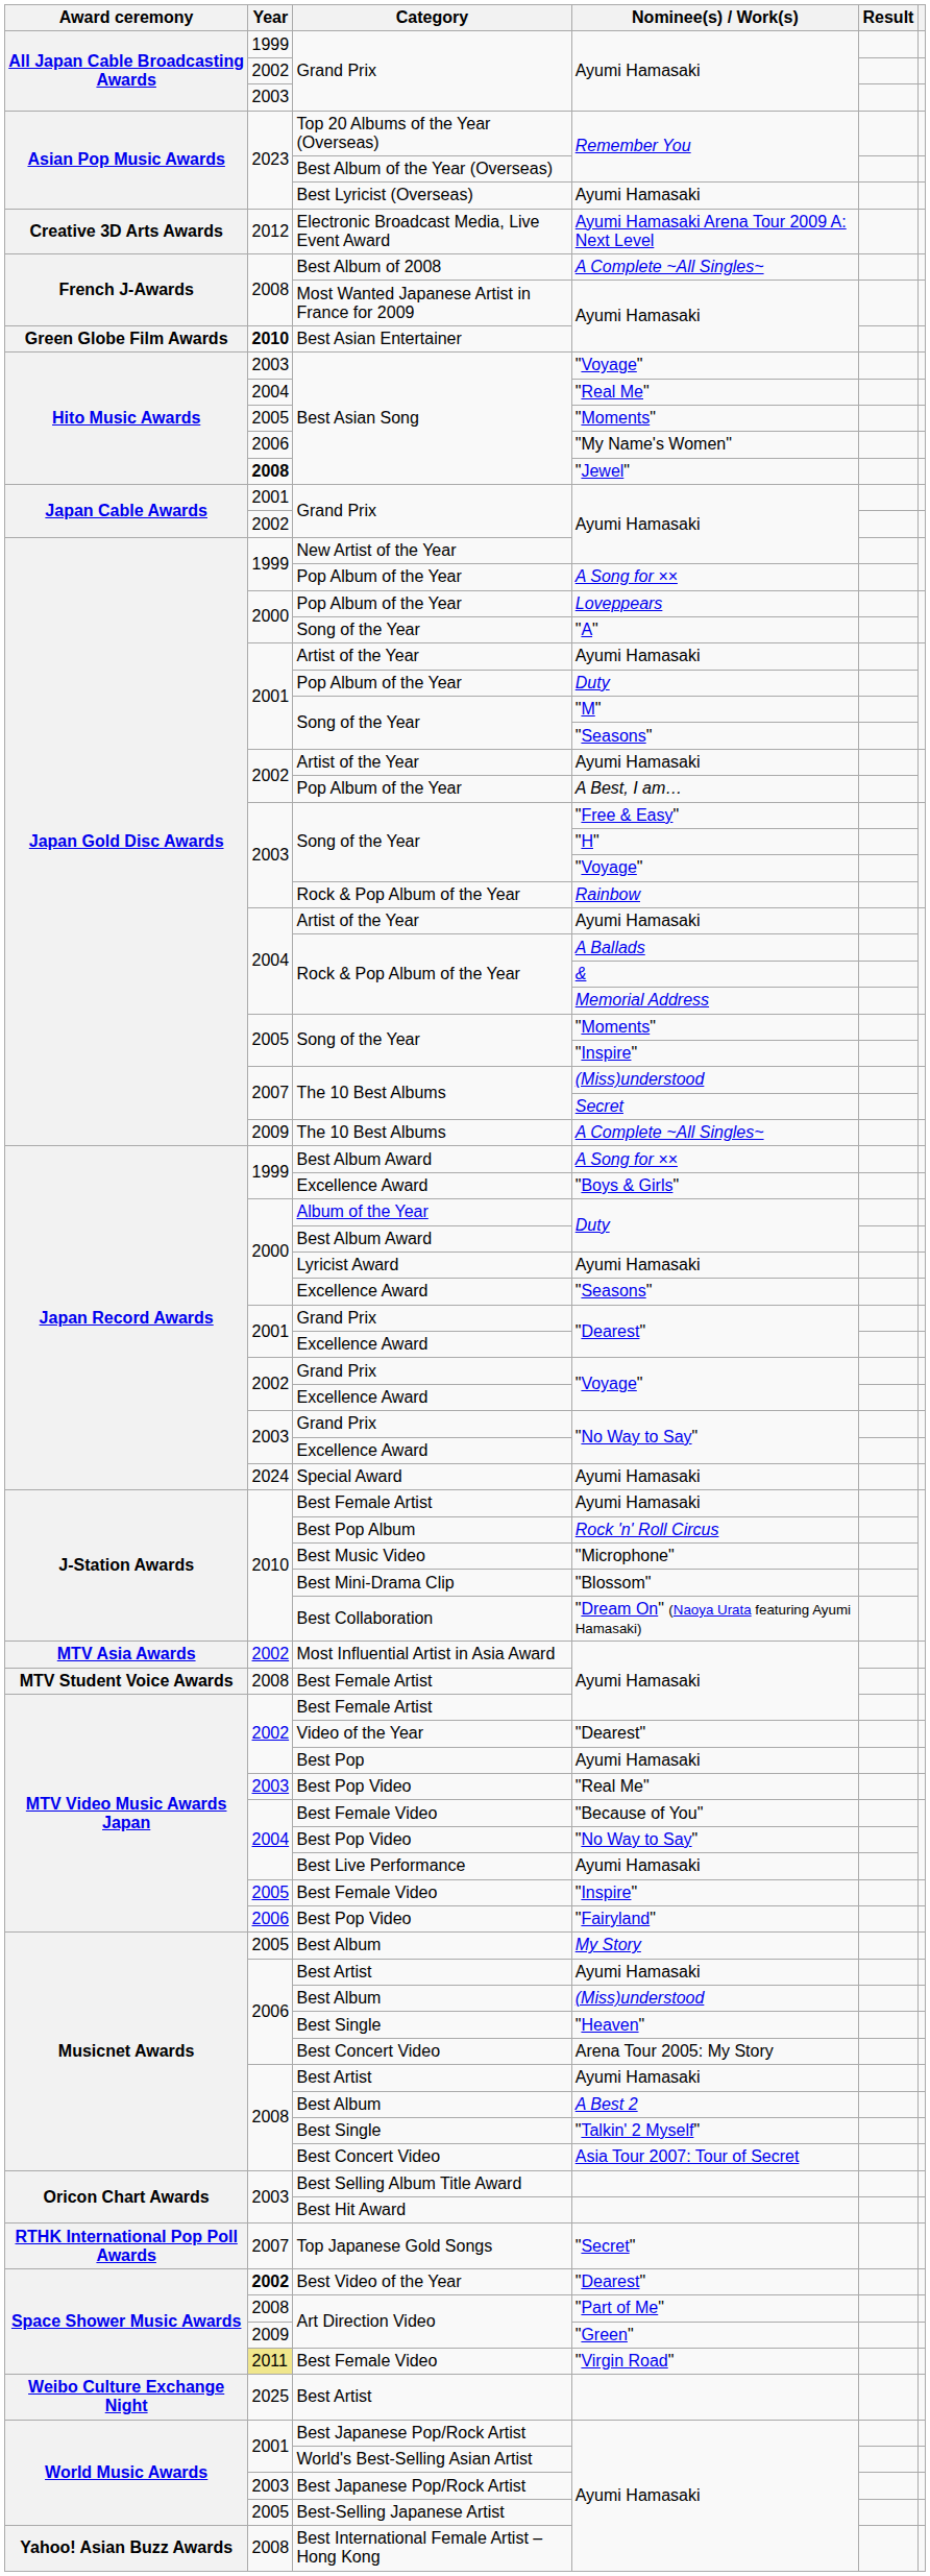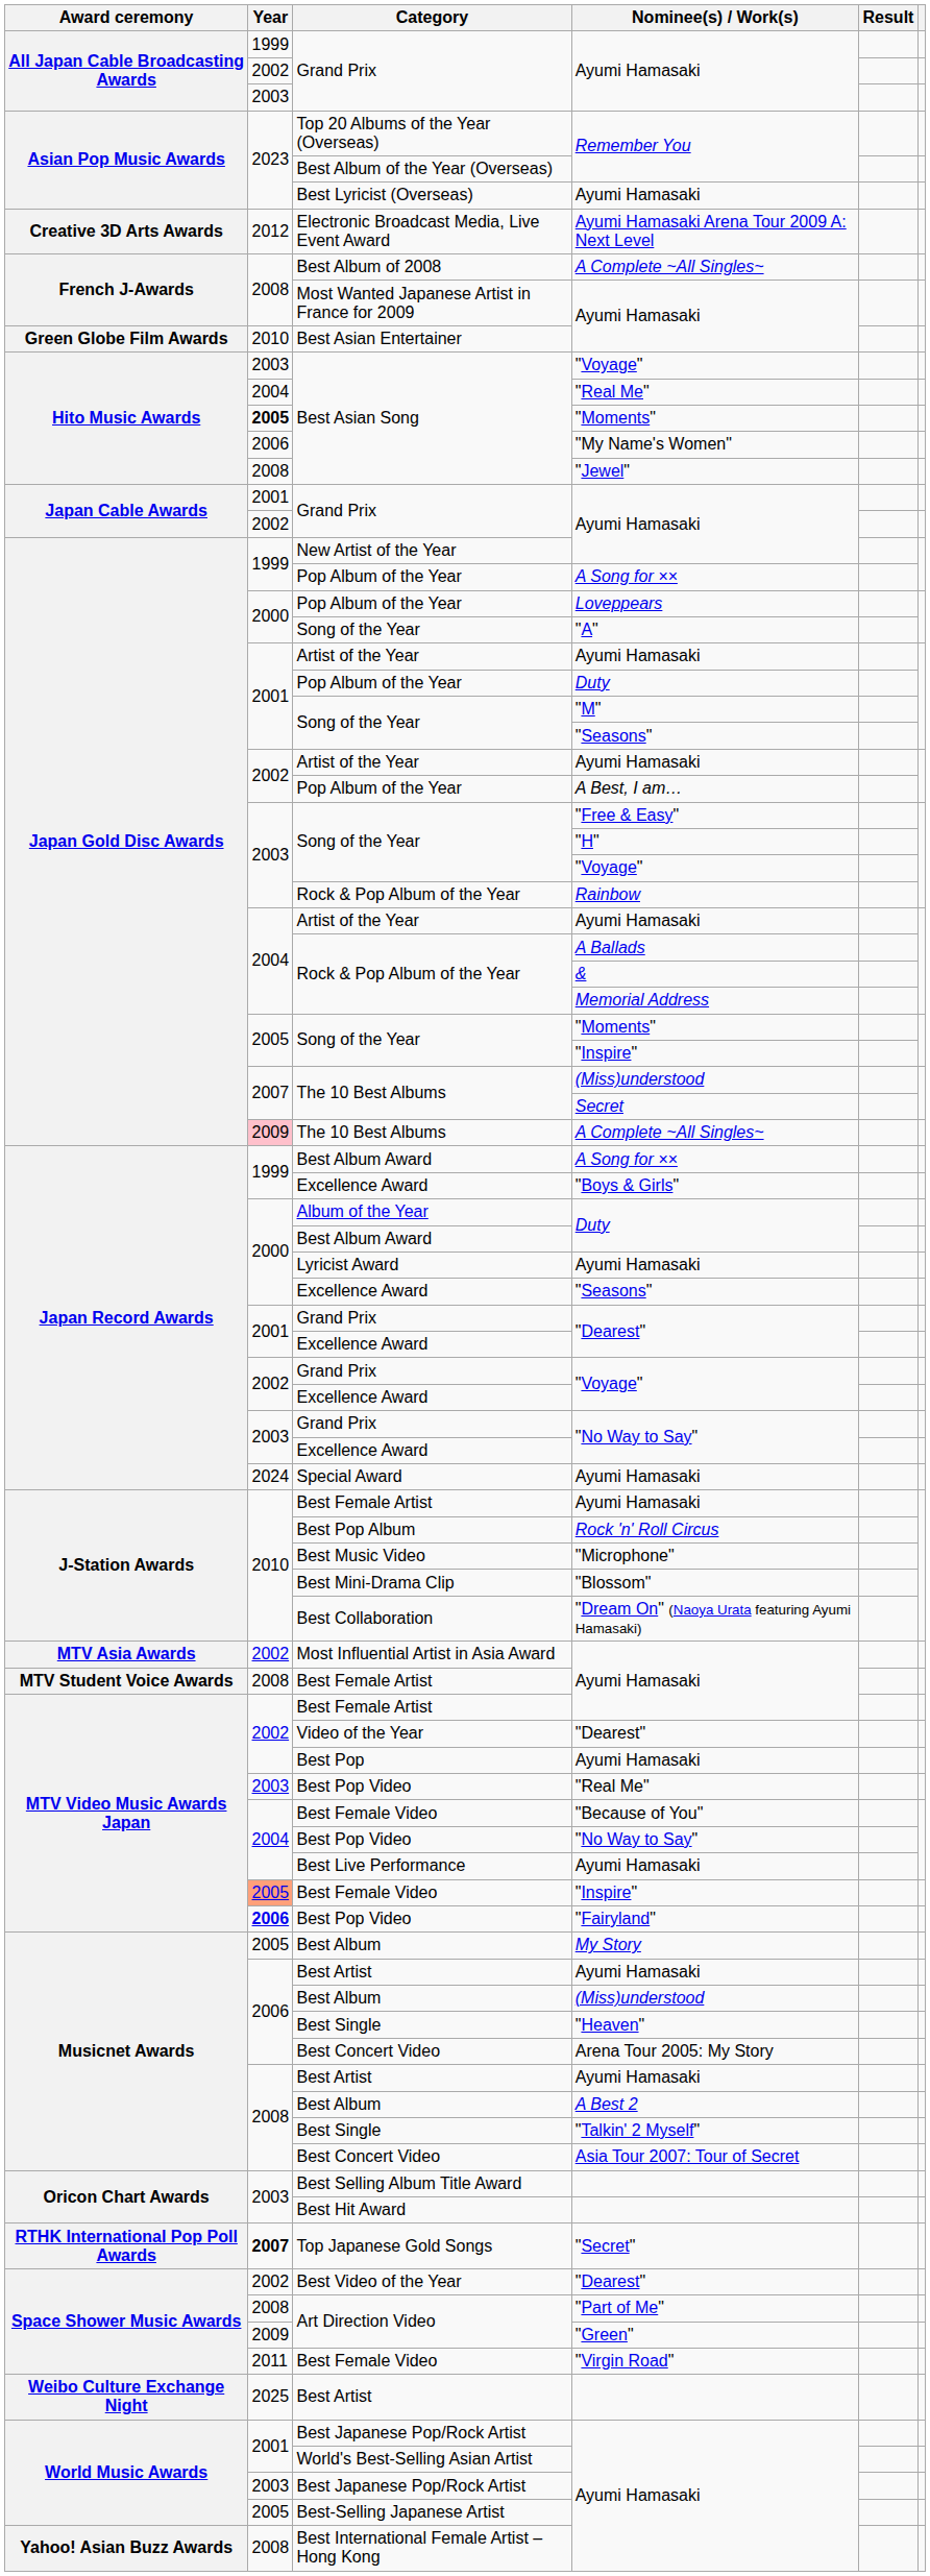Best Asian Entertainer / Ayumi Hamasaki | Year: bold -> normal
Best Asian Song / "Moments" | Year: normal -> bold
"Jewel" | Year: bold -> normal
The 10 Best Albums / A Complete ~All Singles~ | Year: no background -> pink background
Best Female Video / "Inspire" | Year: no background -> lightsalmon background
"Fairyland" | Year: normal -> bold
"Secret" | Year: normal -> bold
Best Video of the Year / "Dearest" | Year: bold -> normal
"Virgin Road" | Year: khaki background -> no background
